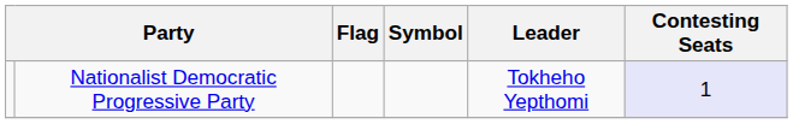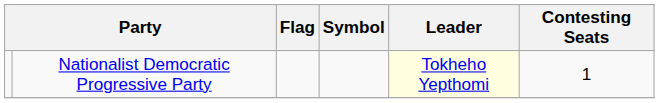Nationalist Democratic Progressive Party | Leader: no background -> lightyellow background
Nationalist Democratic Progressive Party | Contesting Seats: lavender background -> no background
